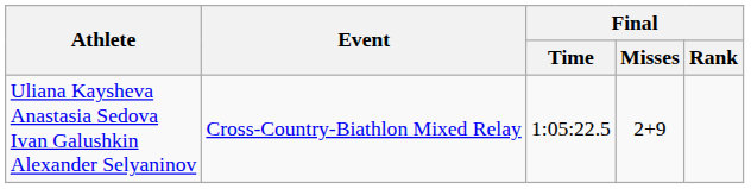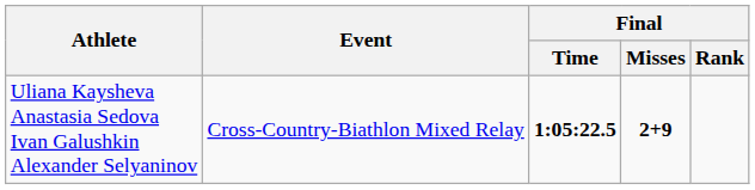row 3 | Final / Time: normal -> bold
row 3 | Final / Misses: normal -> bold
